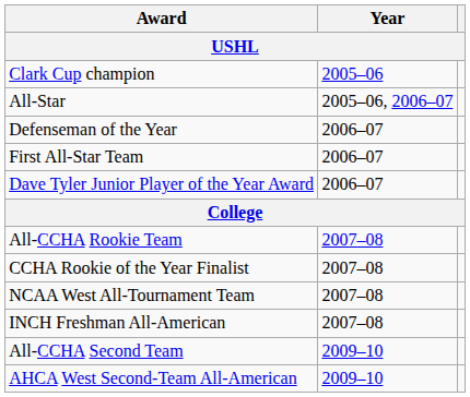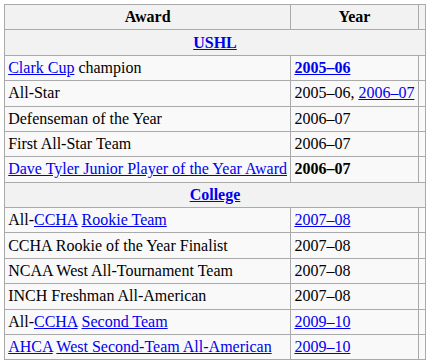Clark Cup champion | Year: normal -> bold
Dave Tyler Junior Player of the Year Award | Year: normal -> bold
